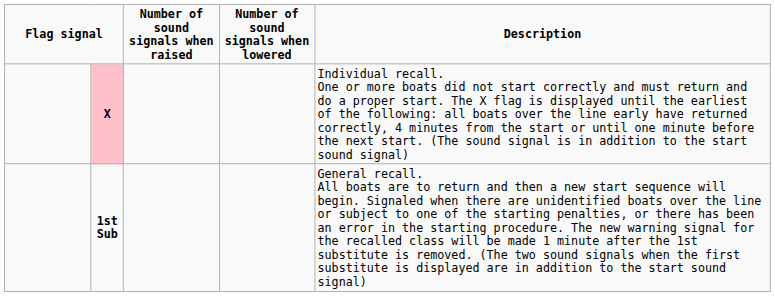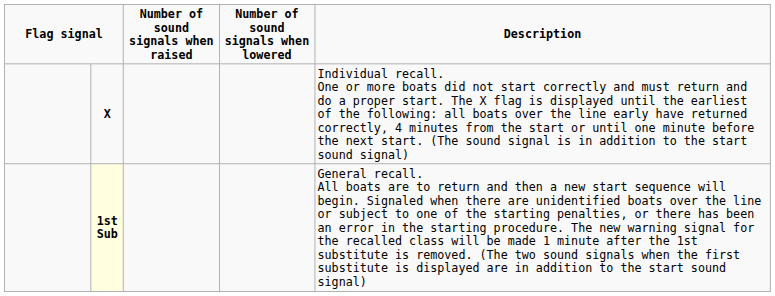X | column 2: pink background -> no background
1st Sub | column 2: no background -> lightyellow background
